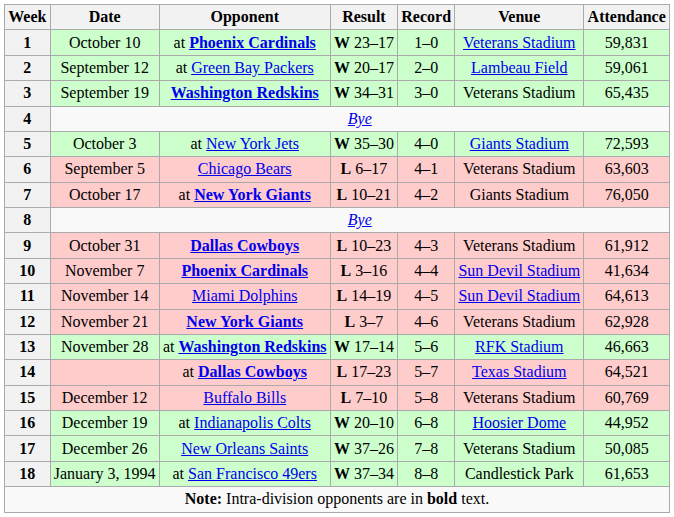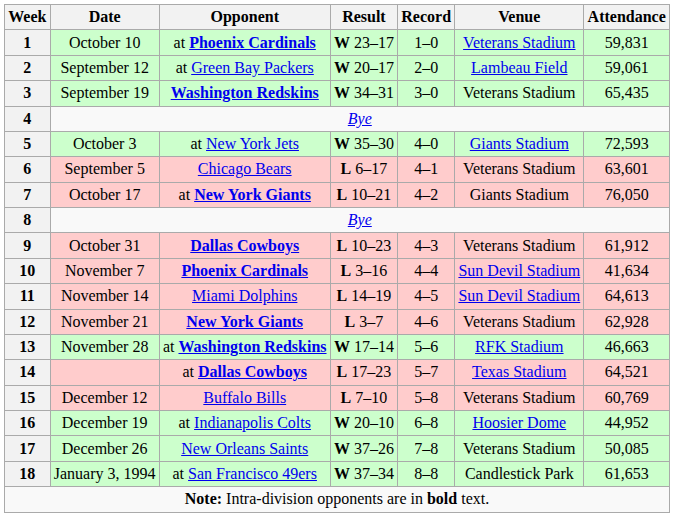6 | Attendance: 63,603 -> 63,601
